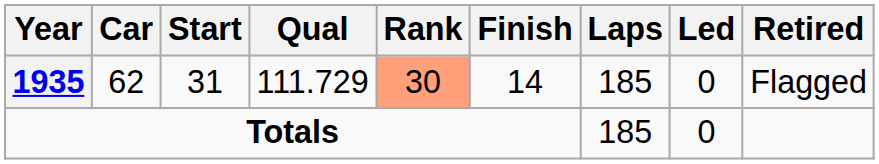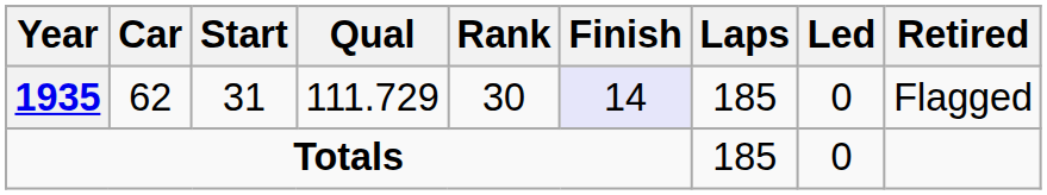1935 | Rank: lightsalmon background -> no background
1935 | Finish: no background -> lavender background
